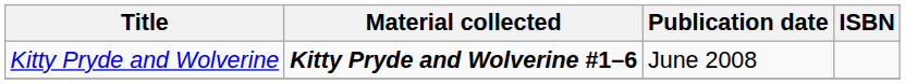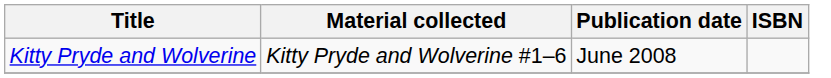Kitty Pryde and Wolverine | Material collected: bold -> normal
